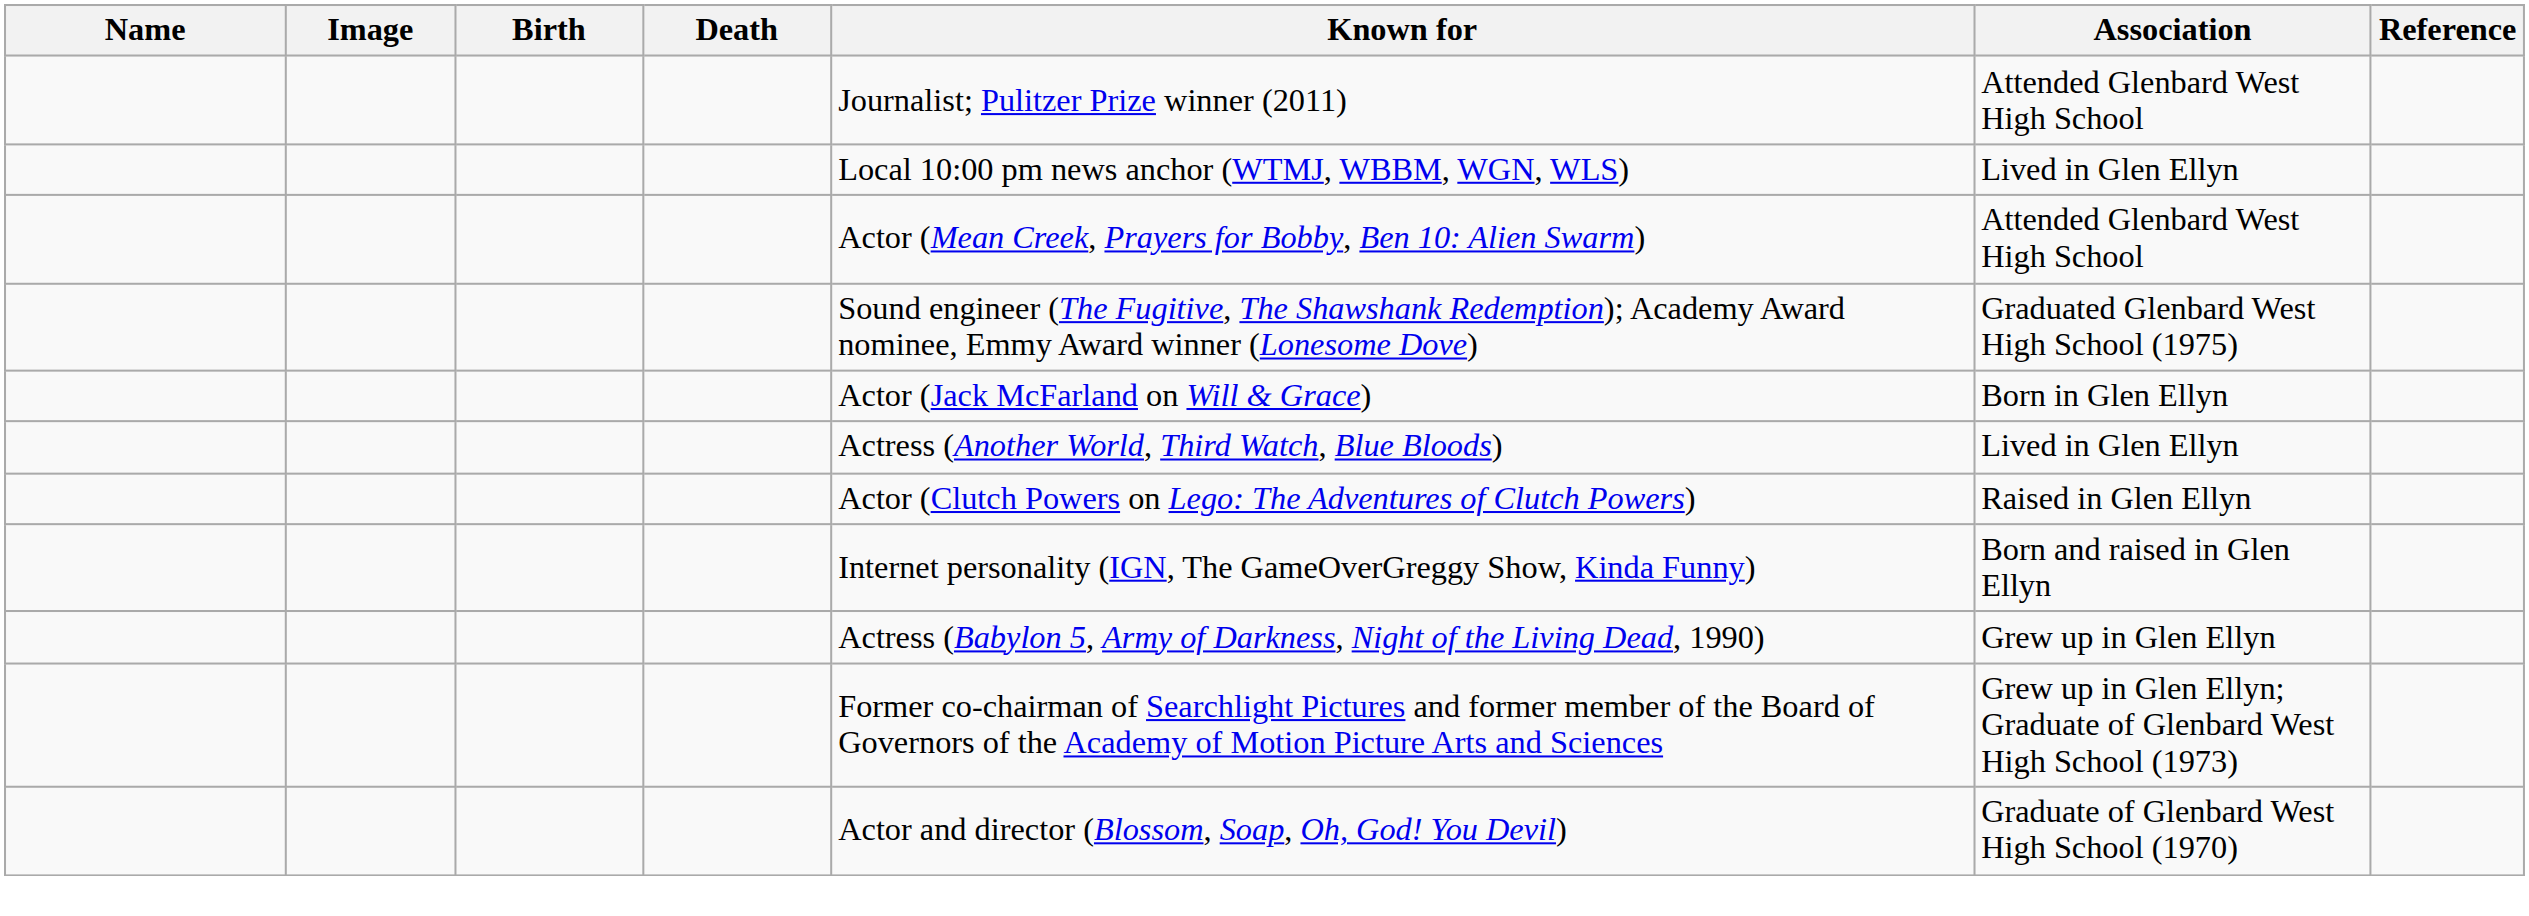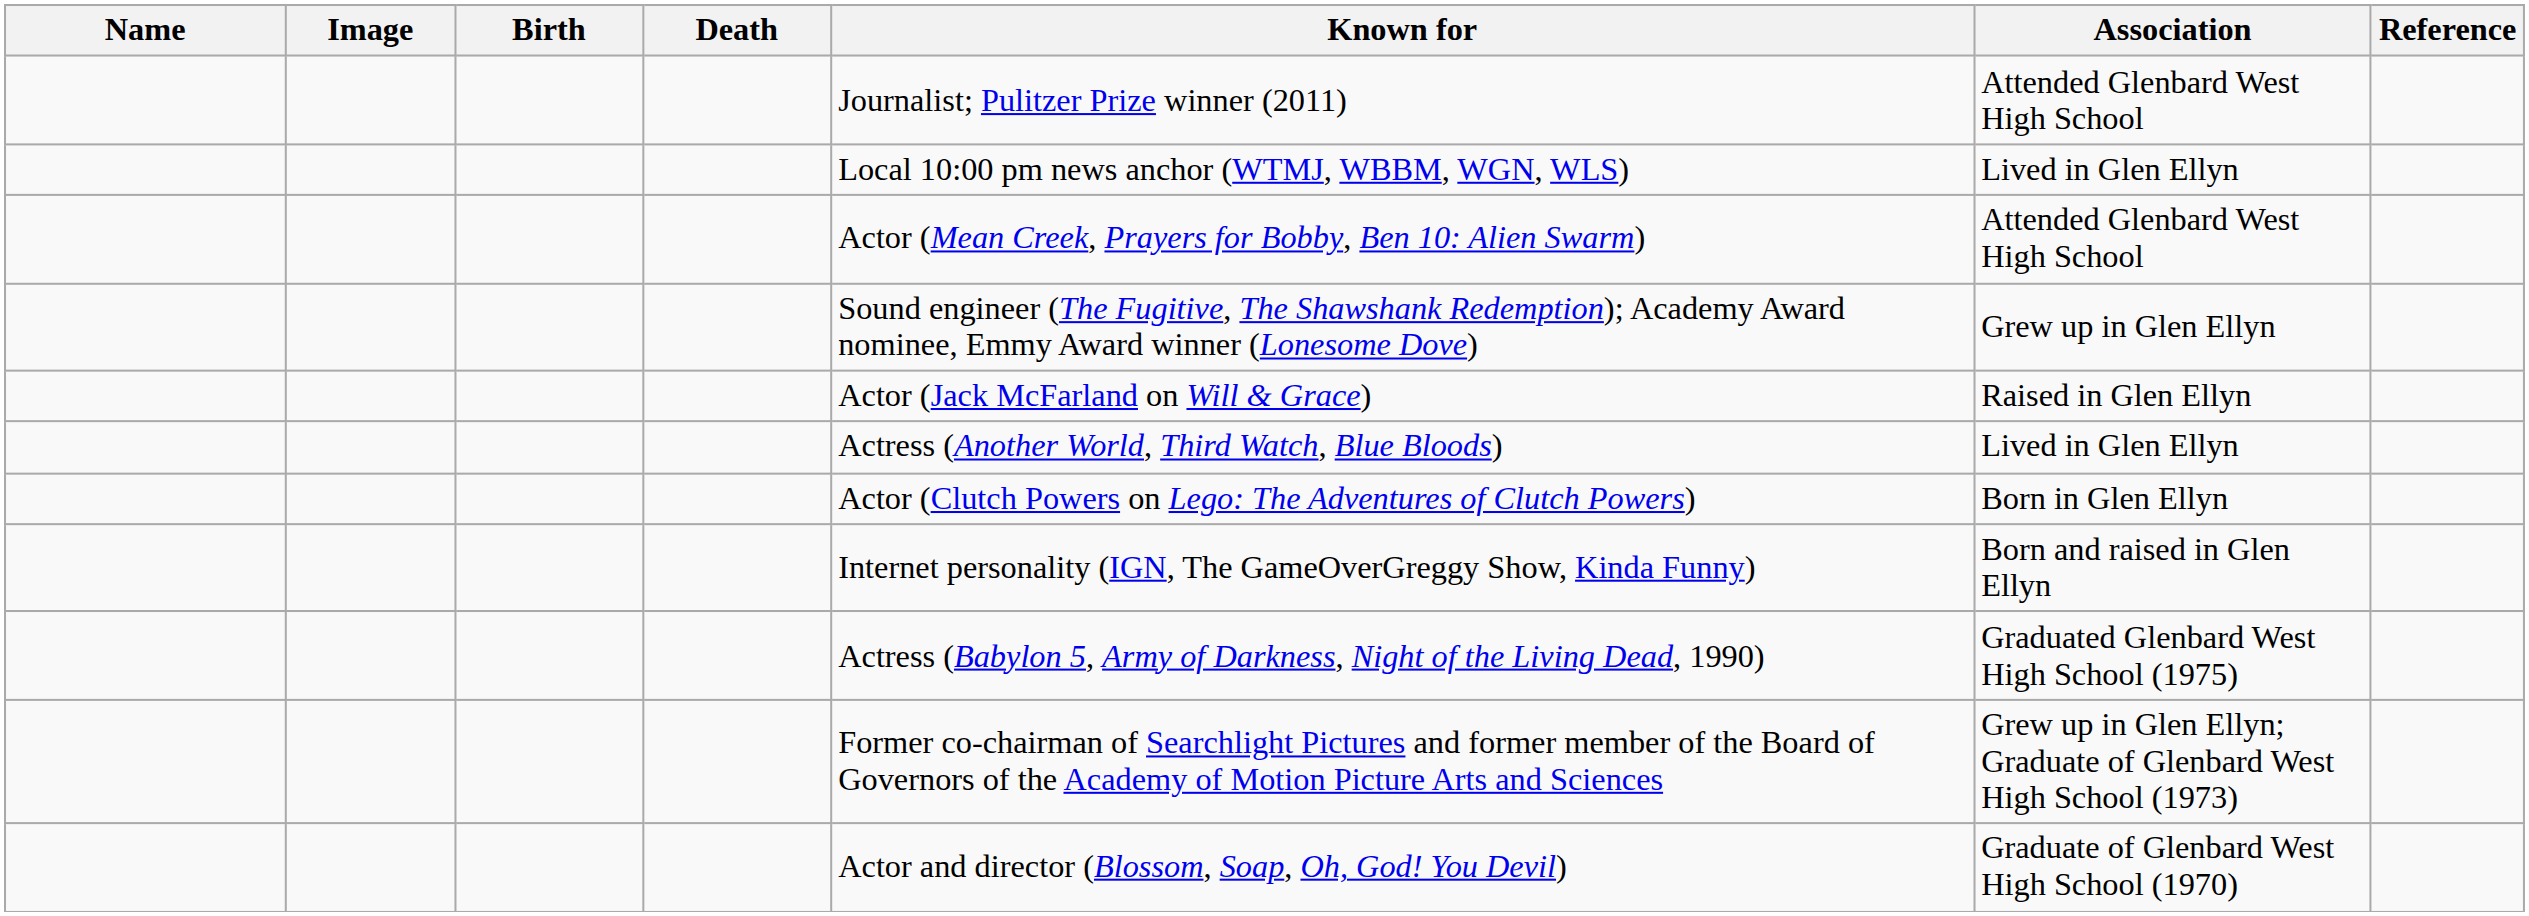row 5 | Association: Graduated Glenbard West High School (1975) -> Grew up in Glen Ellyn
row 6 | Association: Born in Glen Ellyn -> Raised in Glen Ellyn
row 8 | Association: Raised in Glen Ellyn -> Born in Glen Ellyn
row 10 | Association: Grew up in Glen Ellyn -> Graduated Glenbard West High School (1975)
